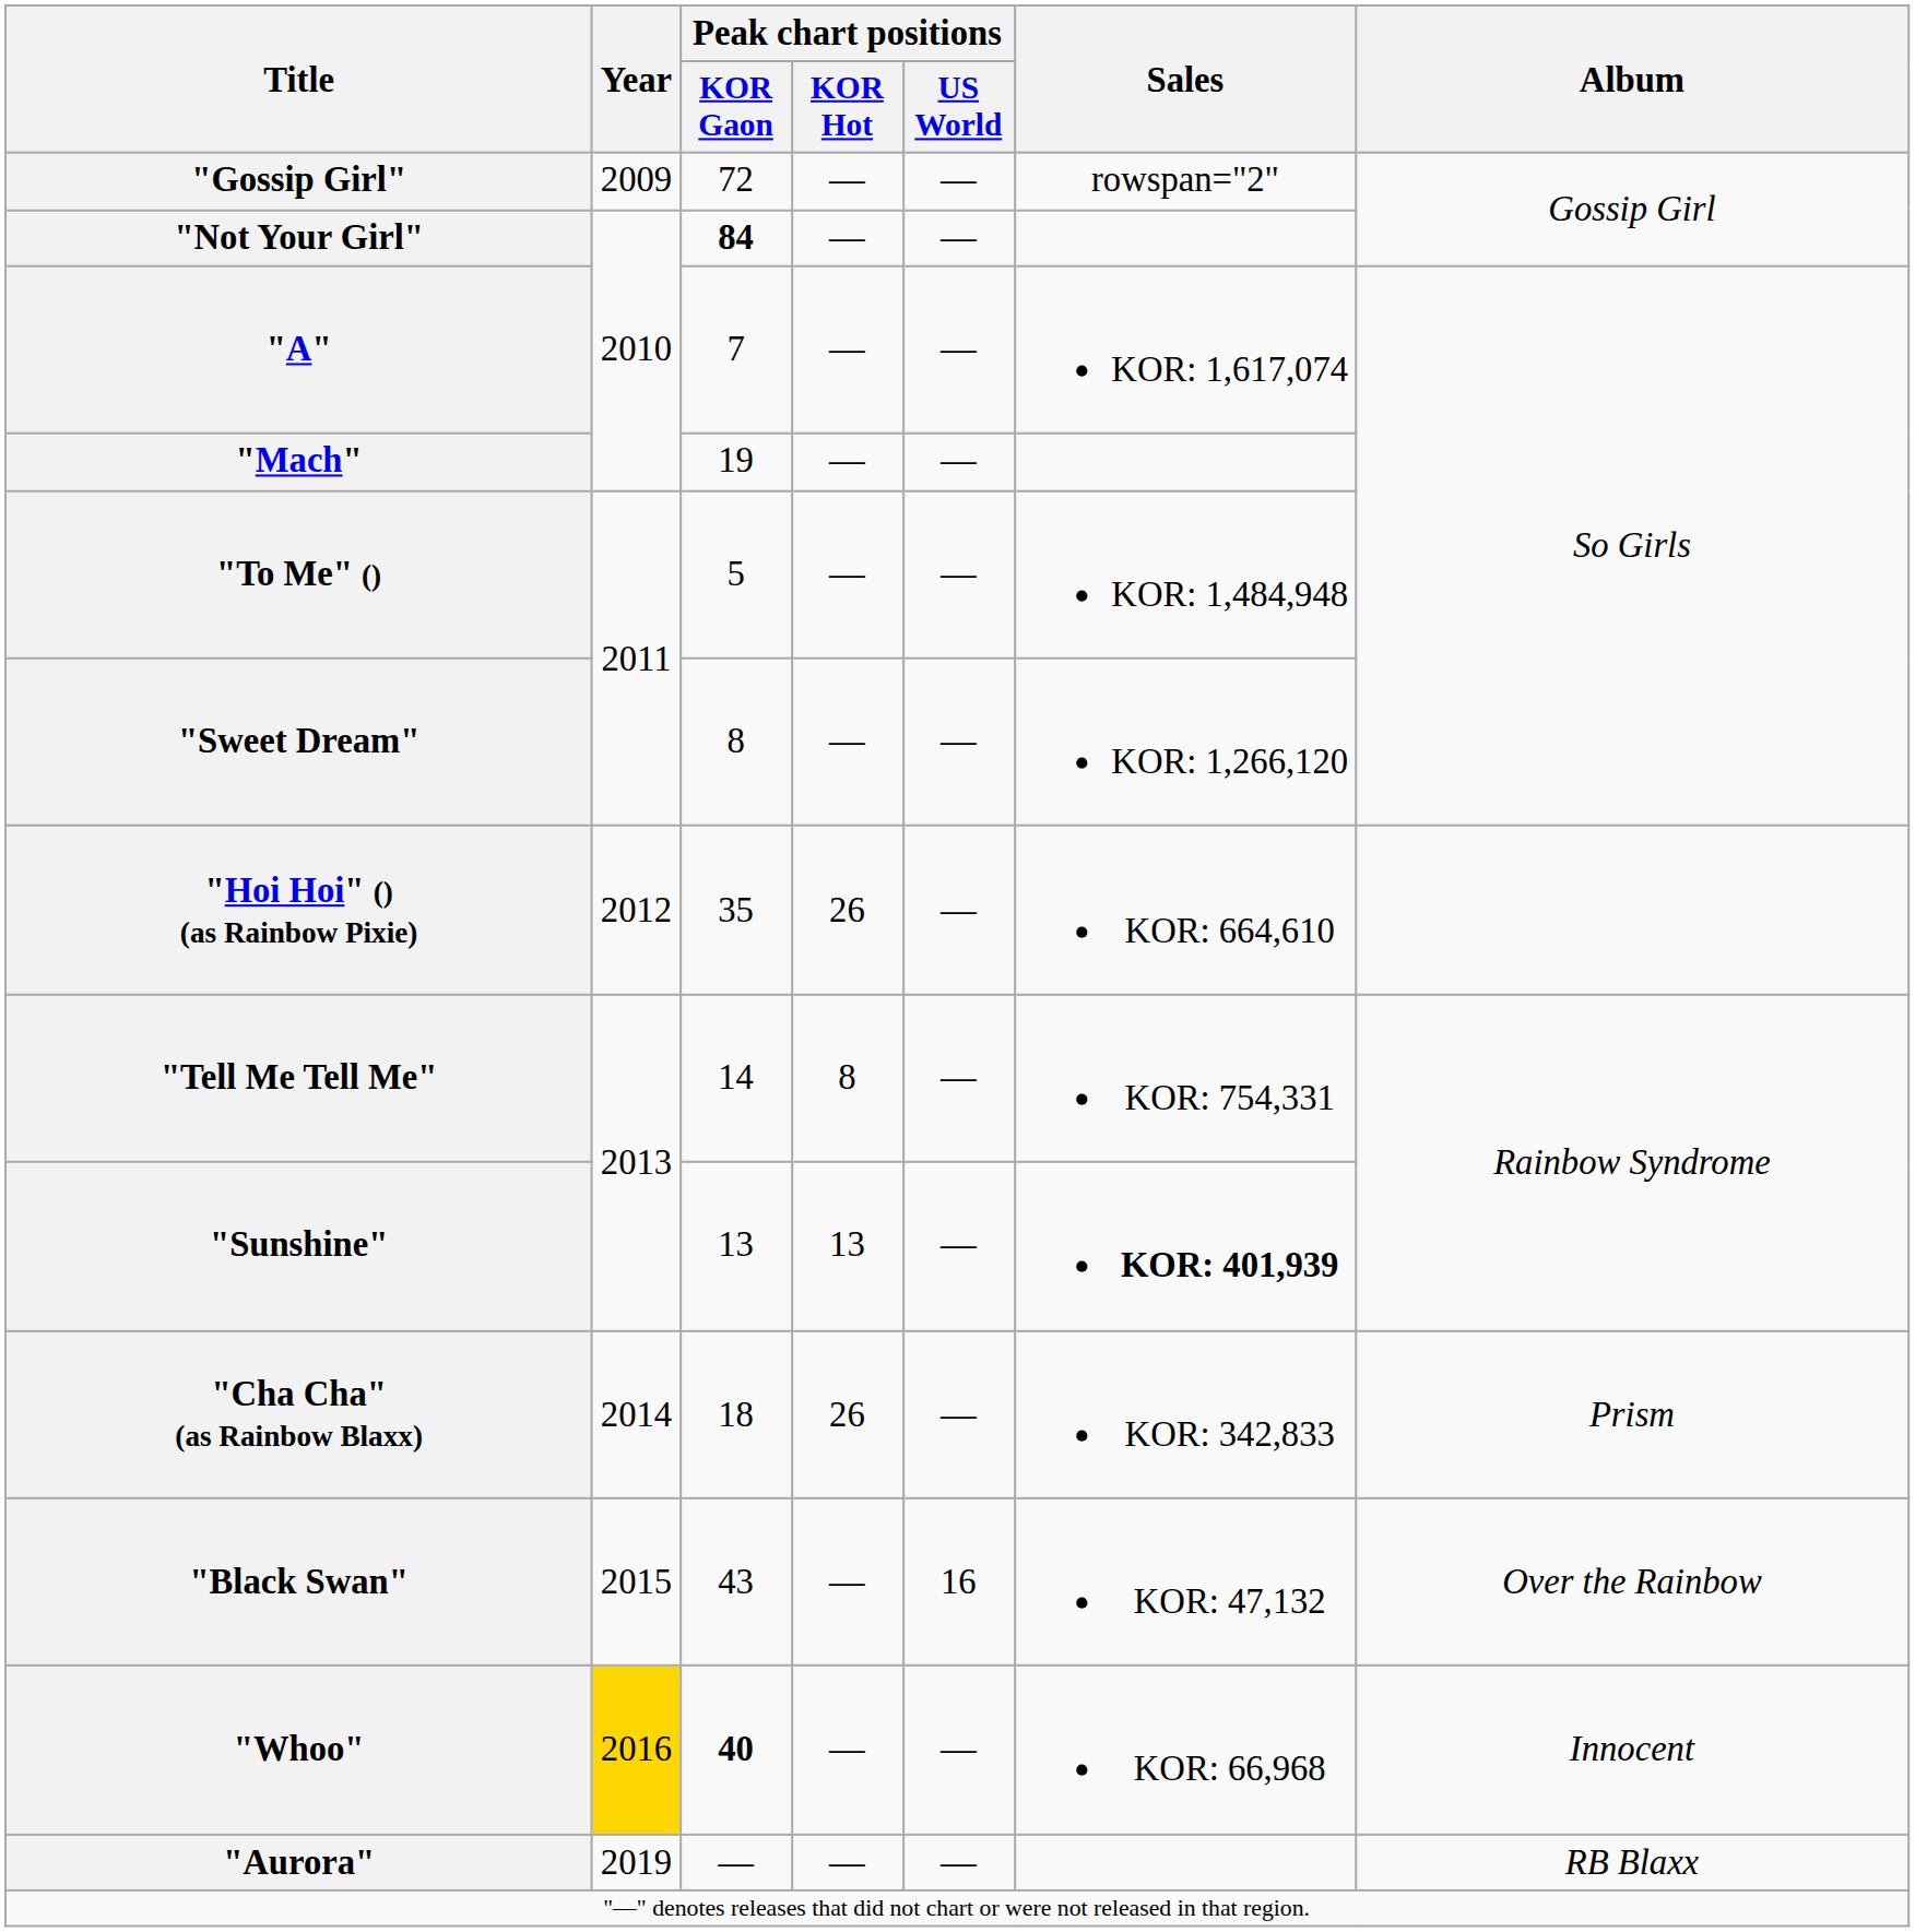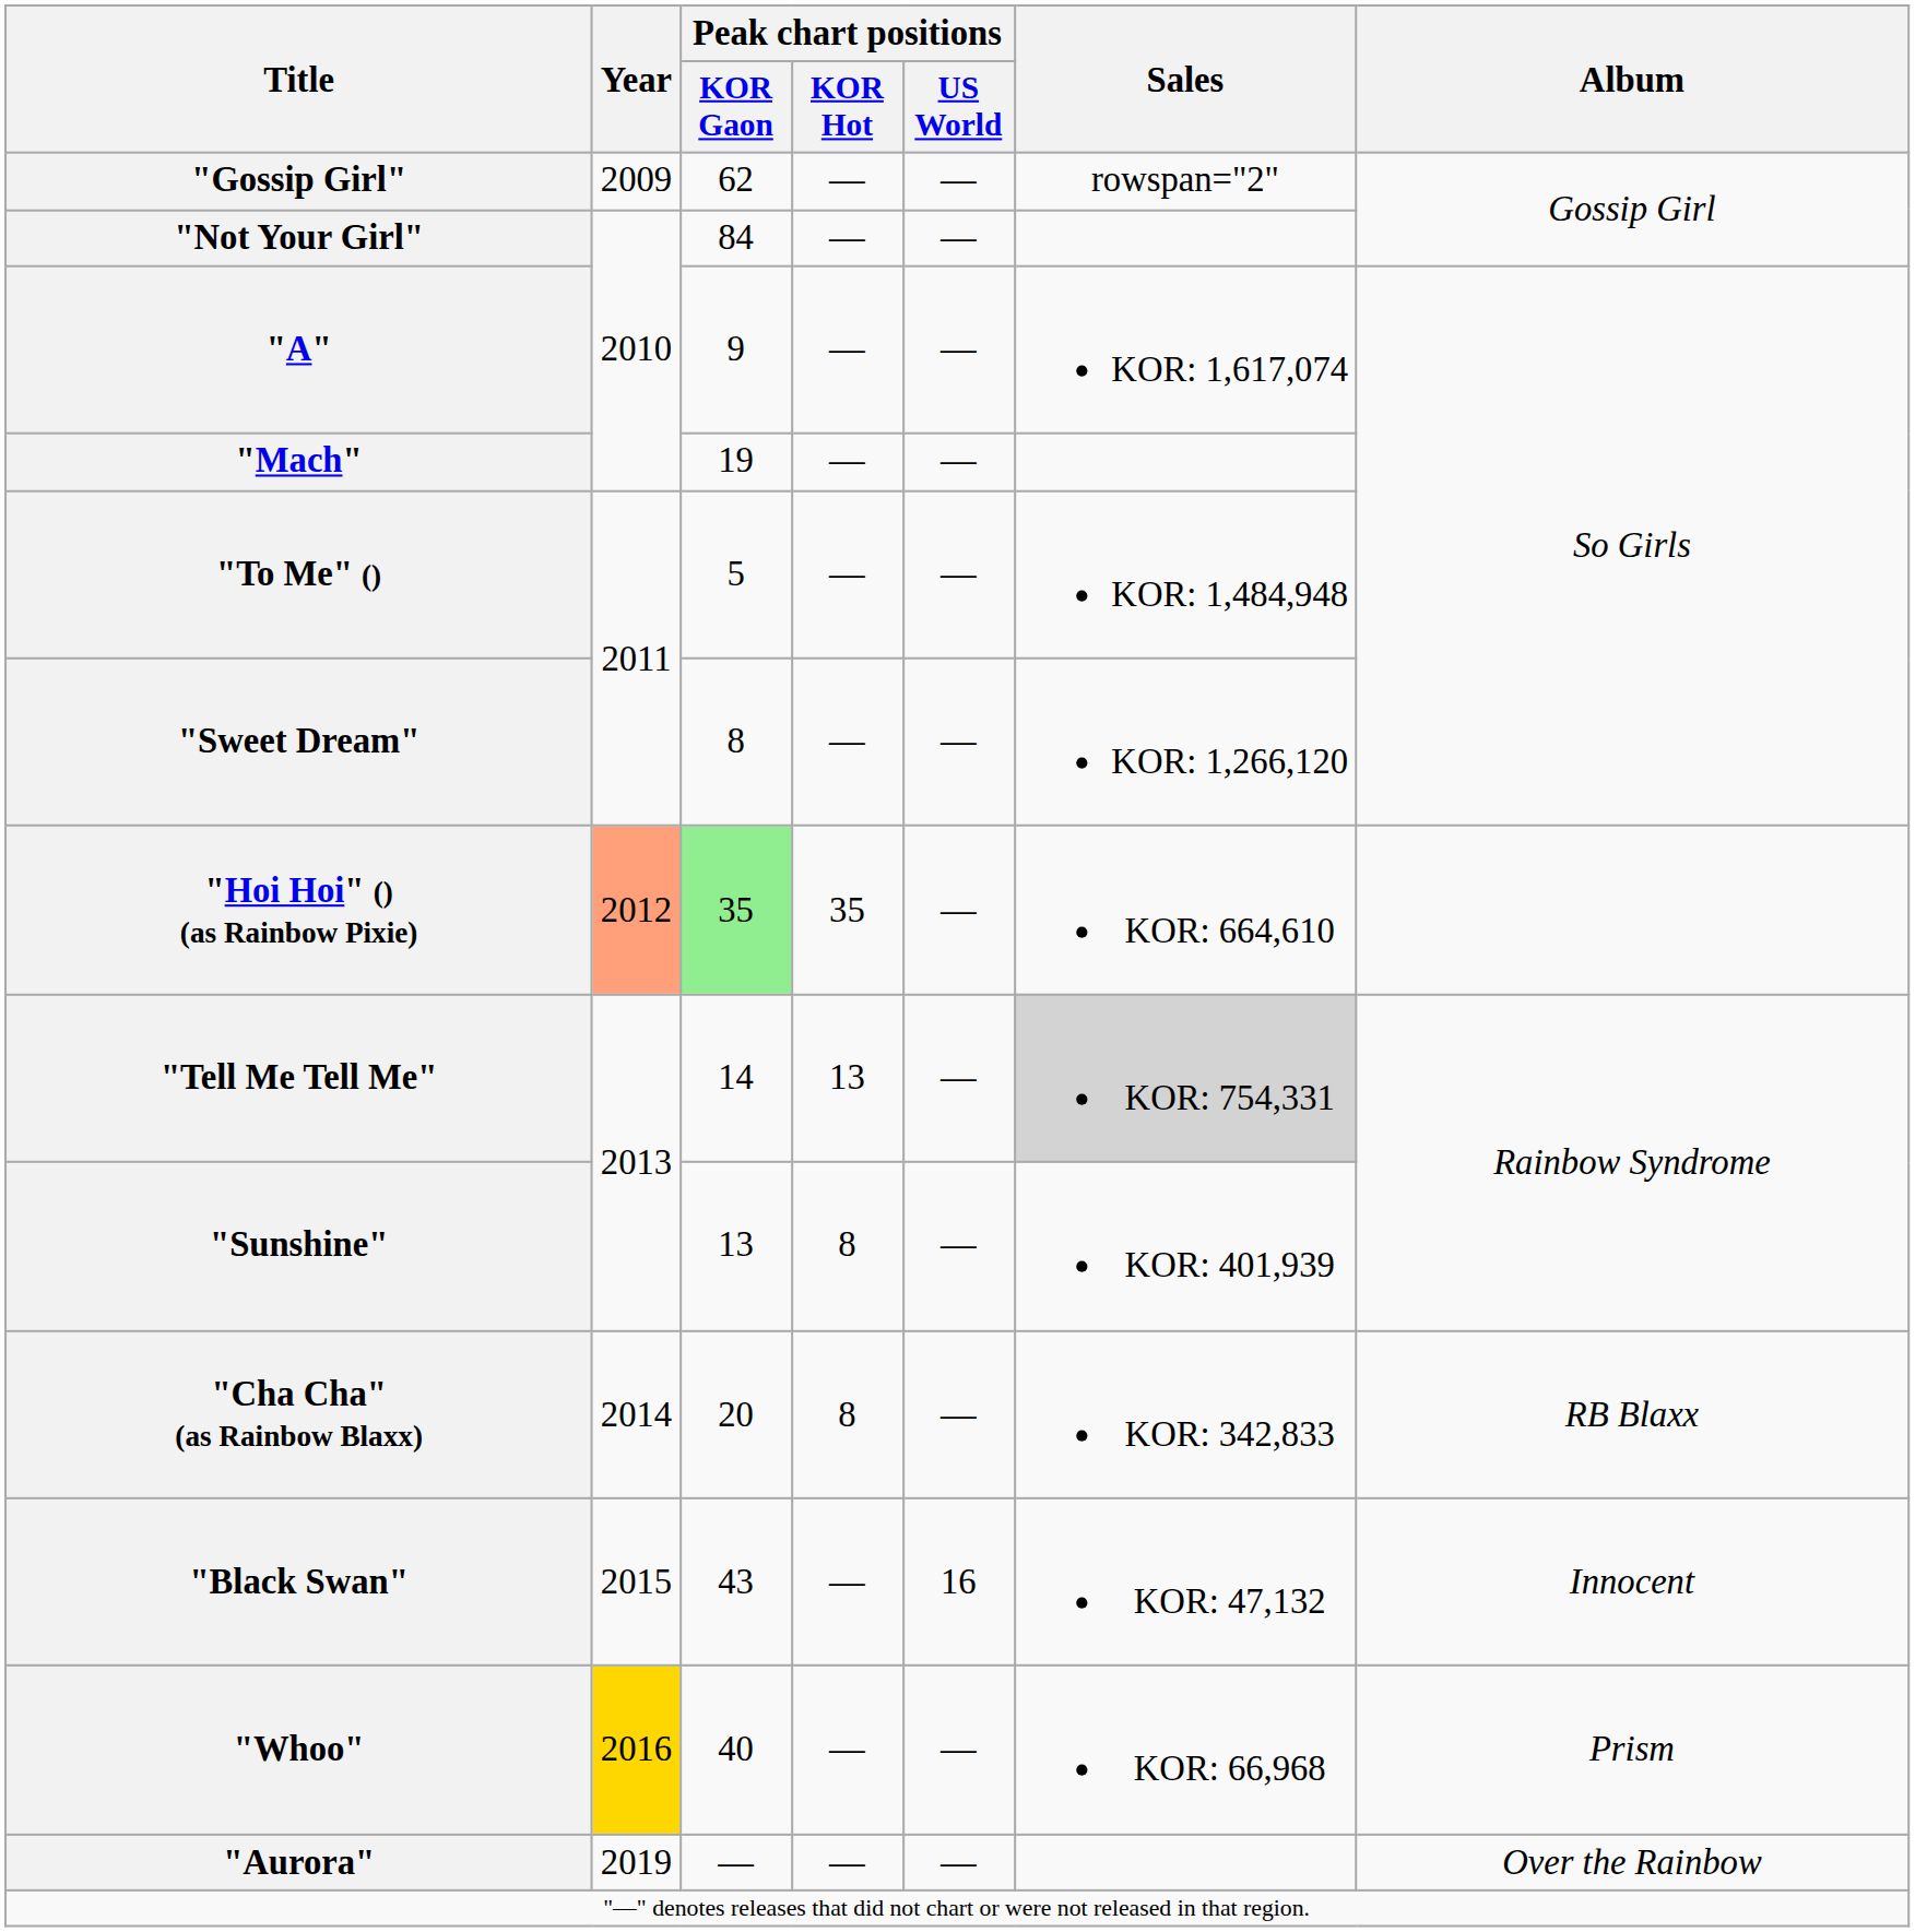"Gossip Girl" | Peak chart positions / KOR Gaon: 72 -> 62
"Not Your Girl" | Peak chart positions / KOR Gaon: bold -> normal
"A" | Peak chart positions / KOR Gaon: 7 -> 9
"Hoi Hoi" () (as Rainbow Pixie) | Year: no background -> lightsalmon background
"Hoi Hoi" () (as Rainbow Pixie) | Peak chart positions / KOR Gaon: no background -> lightgreen background
"Hoi Hoi" () (as Rainbow Pixie) | Peak chart positions / KOR Hot: 26 -> 35
"Tell Me Tell Me" | Peak chart positions / KOR Hot: 8 -> 13
"Tell Me Tell Me" | Sales: no background -> lightgrey background
"Sunshine" | Peak chart positions / KOR Hot: 13 -> 8
"Sunshine" | Sales: bold -> normal
"Cha Cha" (as Rainbow Blaxx) | Peak chart positions / KOR Gaon: 18 -> 20
"Cha Cha" (as Rainbow Blaxx) | Peak chart positions / KOR Hot: 26 -> 8
"Cha Cha" (as Rainbow Blaxx) | Album: Prism -> RB Blaxx
"Black Swan" | Album: Over the Rainbow -> Innocent
"Whoo" | Peak chart positions / KOR Gaon: bold -> normal
"Whoo" | Album: Innocent -> Prism
"Aurora" | Album: RB Blaxx -> Over the Rainbow
